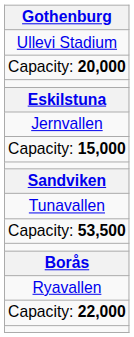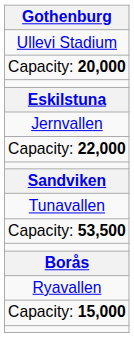row 7 | column 1: Capacity: 15,000 -> Capacity: 22,000
row 15 | column 1: Capacity: 22,000 -> Capacity: 15,000
